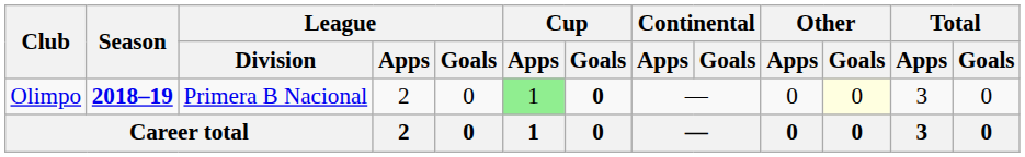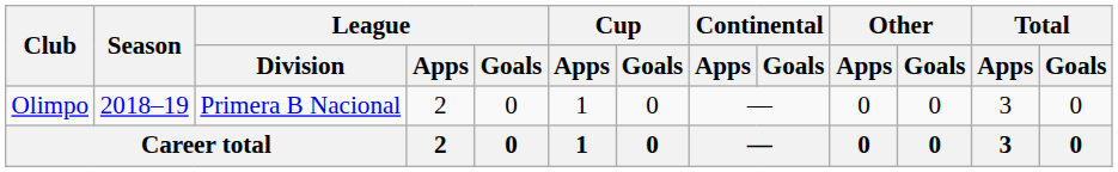Olimpo | Season: bold -> normal
Olimpo | Cup / Apps: lightgreen background -> no background
Olimpo | Cup / Goals: bold -> normal
Olimpo | Other / Goals: lightyellow background -> no background
